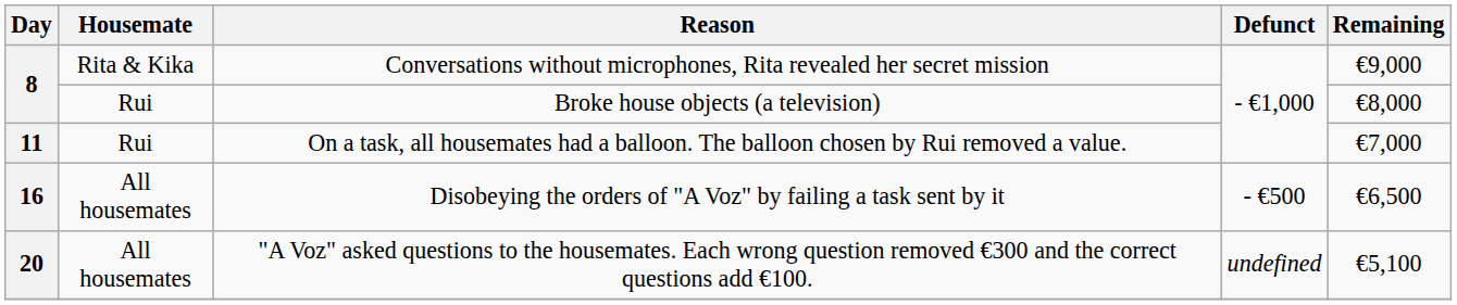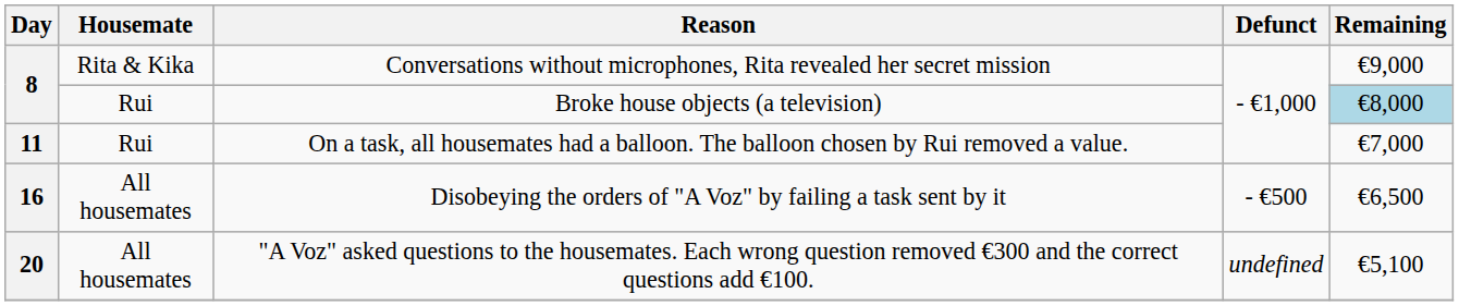Broke house objects (a television) | Remaining: no background -> lightblue background
